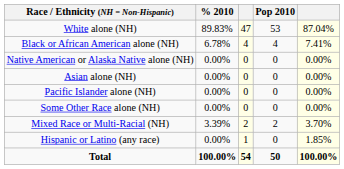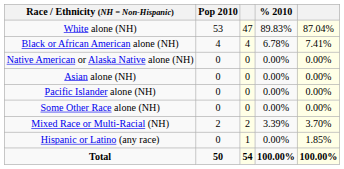columns swapped: Pop 2010 <-> % 2010
